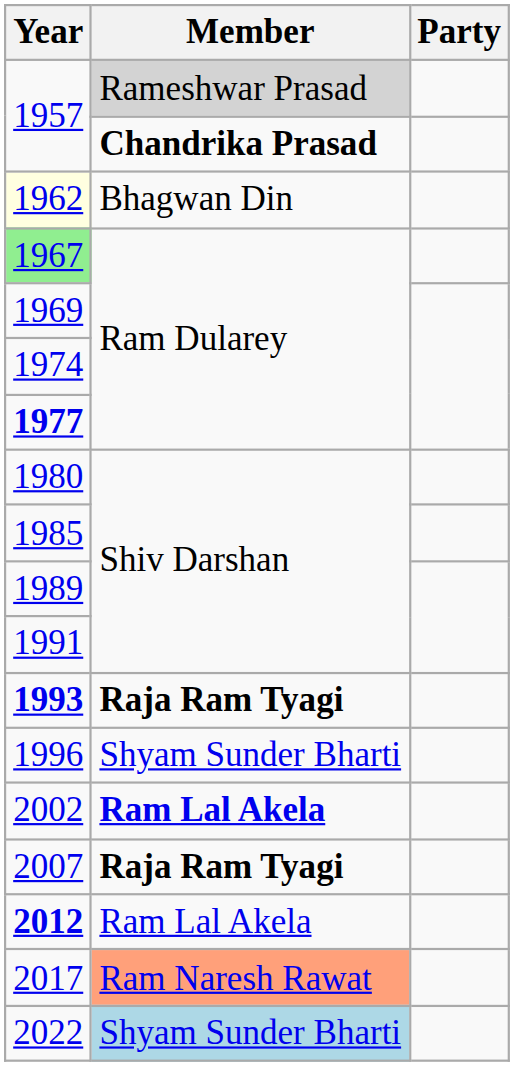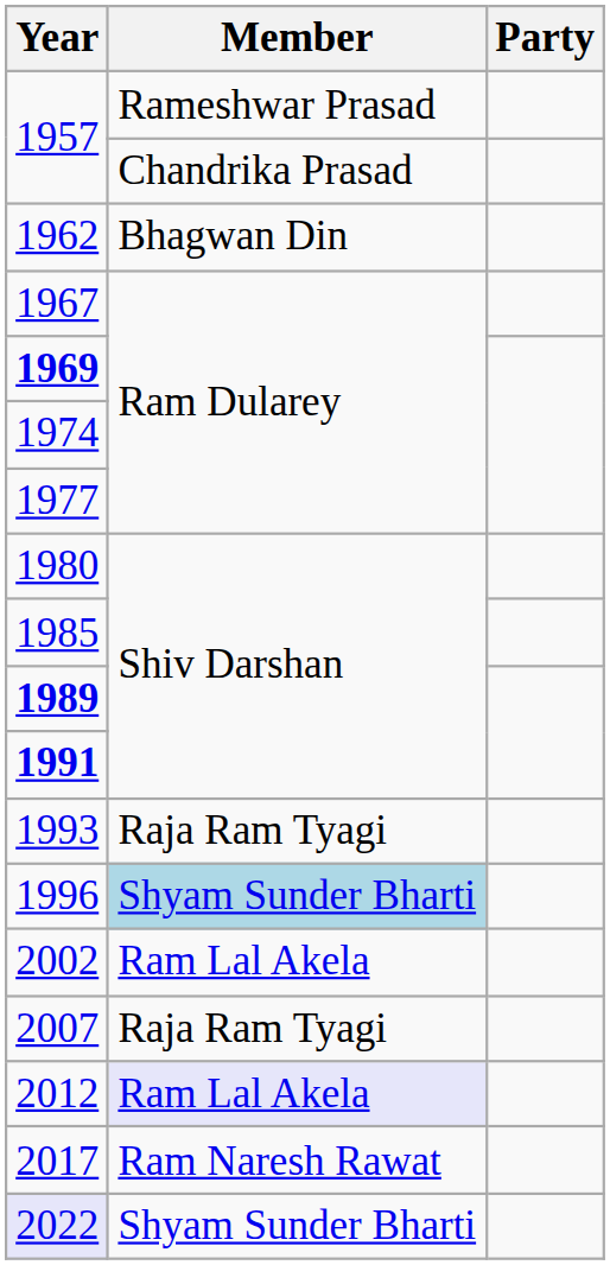1957 / Rameshwar Prasad | Member: lightgrey background -> no background
1957 / Chandrika Prasad | Member: bold -> normal
1962 | Year: lightyellow background -> no background
1967 | Year: lightgreen background -> no background
1969 | Year: normal -> bold
1977 | Year: bold -> normal
1989 | Year: normal -> bold
1991 | Year: normal -> bold
1993 | Year: bold -> normal
1993 | Member: bold -> normal
1996 | Member: no background -> lightblue background
2002 | Member: bold -> normal
2007 | Member: bold -> normal
2012 | Year: bold -> normal
2012 | Member: no background -> lavender background
2017 | Member: lightsalmon background -> no background
2022 | Year: no background -> lavender background
2022 | Member: lightblue background -> no background
